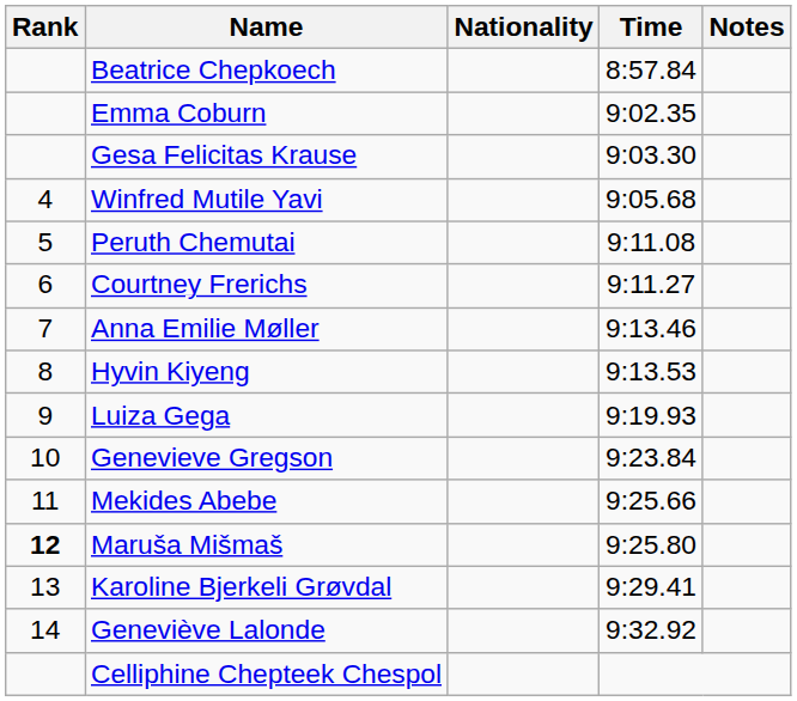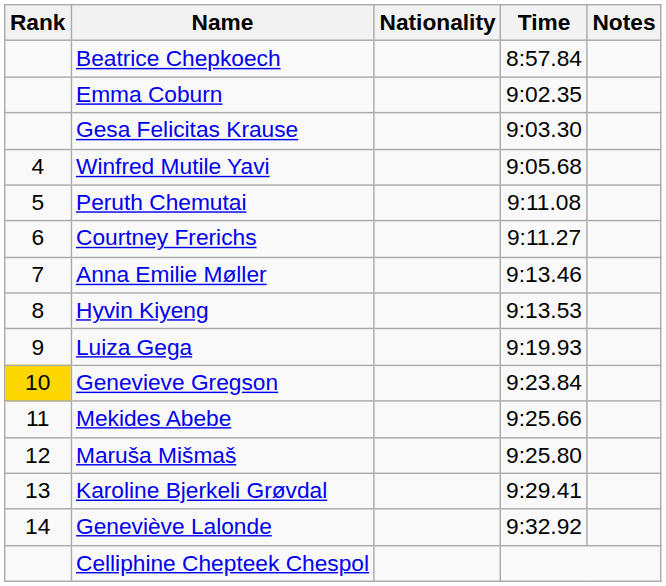Genevieve Gregson | Rank: no background -> gold background
Maruša Mišmaš | Rank: bold -> normal
